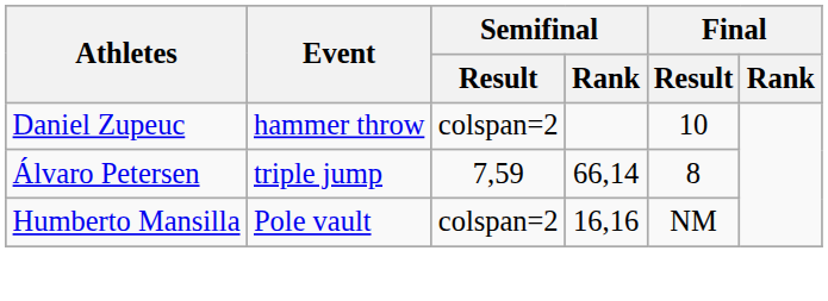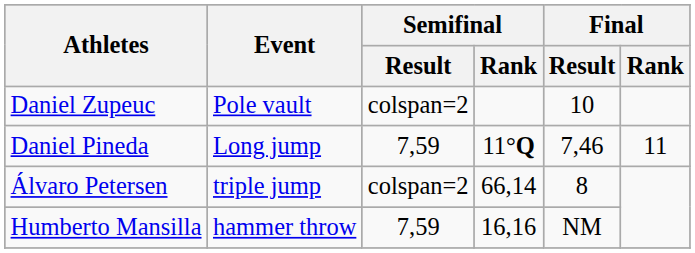Daniel Zupeuc | Event: hammer throw -> Pole vault
+ row: Daniel Pineda | Long jump | 7,59 | 11°Q | 7,46 | 11
Álvaro Petersen | Semifinal / Result: 7,59 -> colspan=2
Humberto Mansilla | Event: Pole vault -> hammer throw
Humberto Mansilla | Semifinal / Result: colspan=2 -> 7,59
